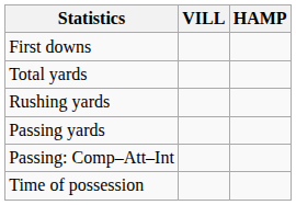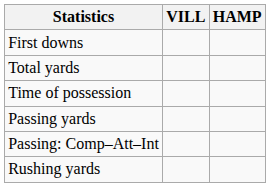rows swapped: Rushing yards <-> Time of possession
